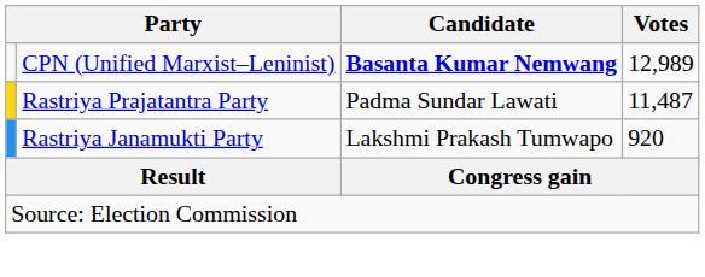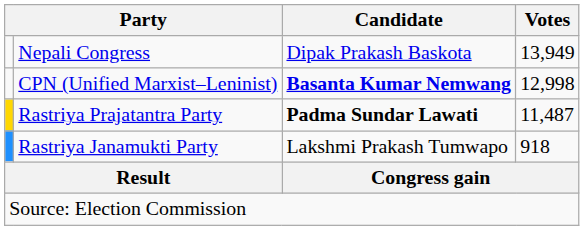+ row: Nepali Congress | Dipak Prakash Baskota | 13,949
CPN (Unified Marxist–Leninist) | Votes: 12,989 -> 12,998
Rastriya Prajatantra Party | Candidate: normal -> bold
Rastriya Janamukti Party | Votes: 920 -> 918
